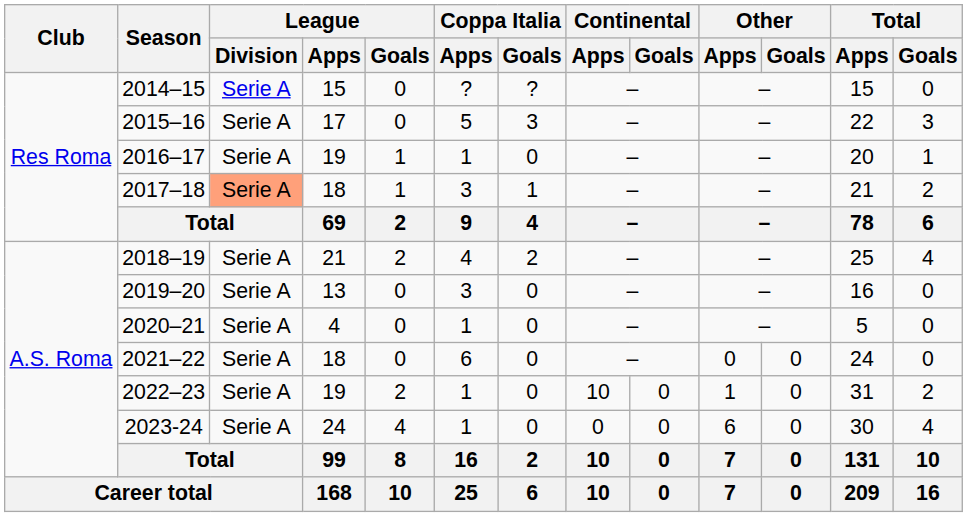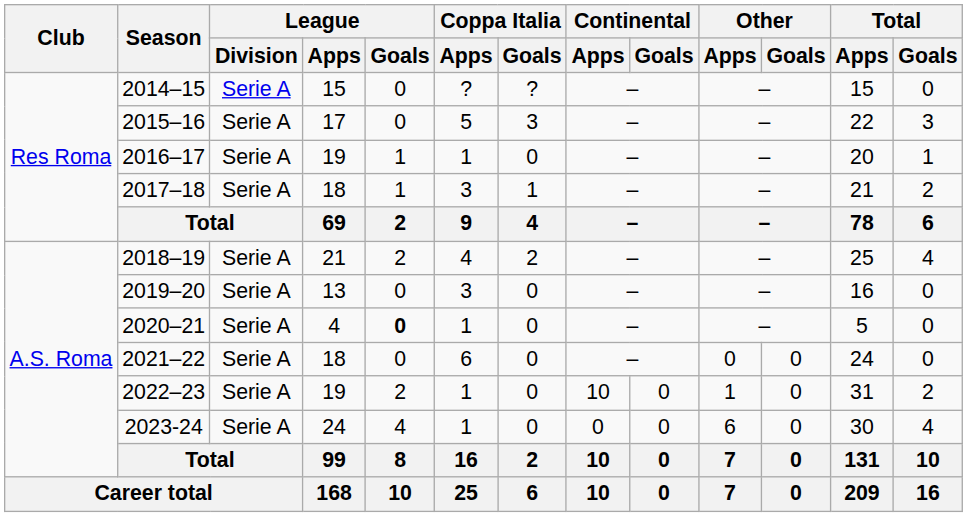2017–18 | League / Division: lightsalmon background -> no background
2020–21 | League / Goals: normal -> bold
